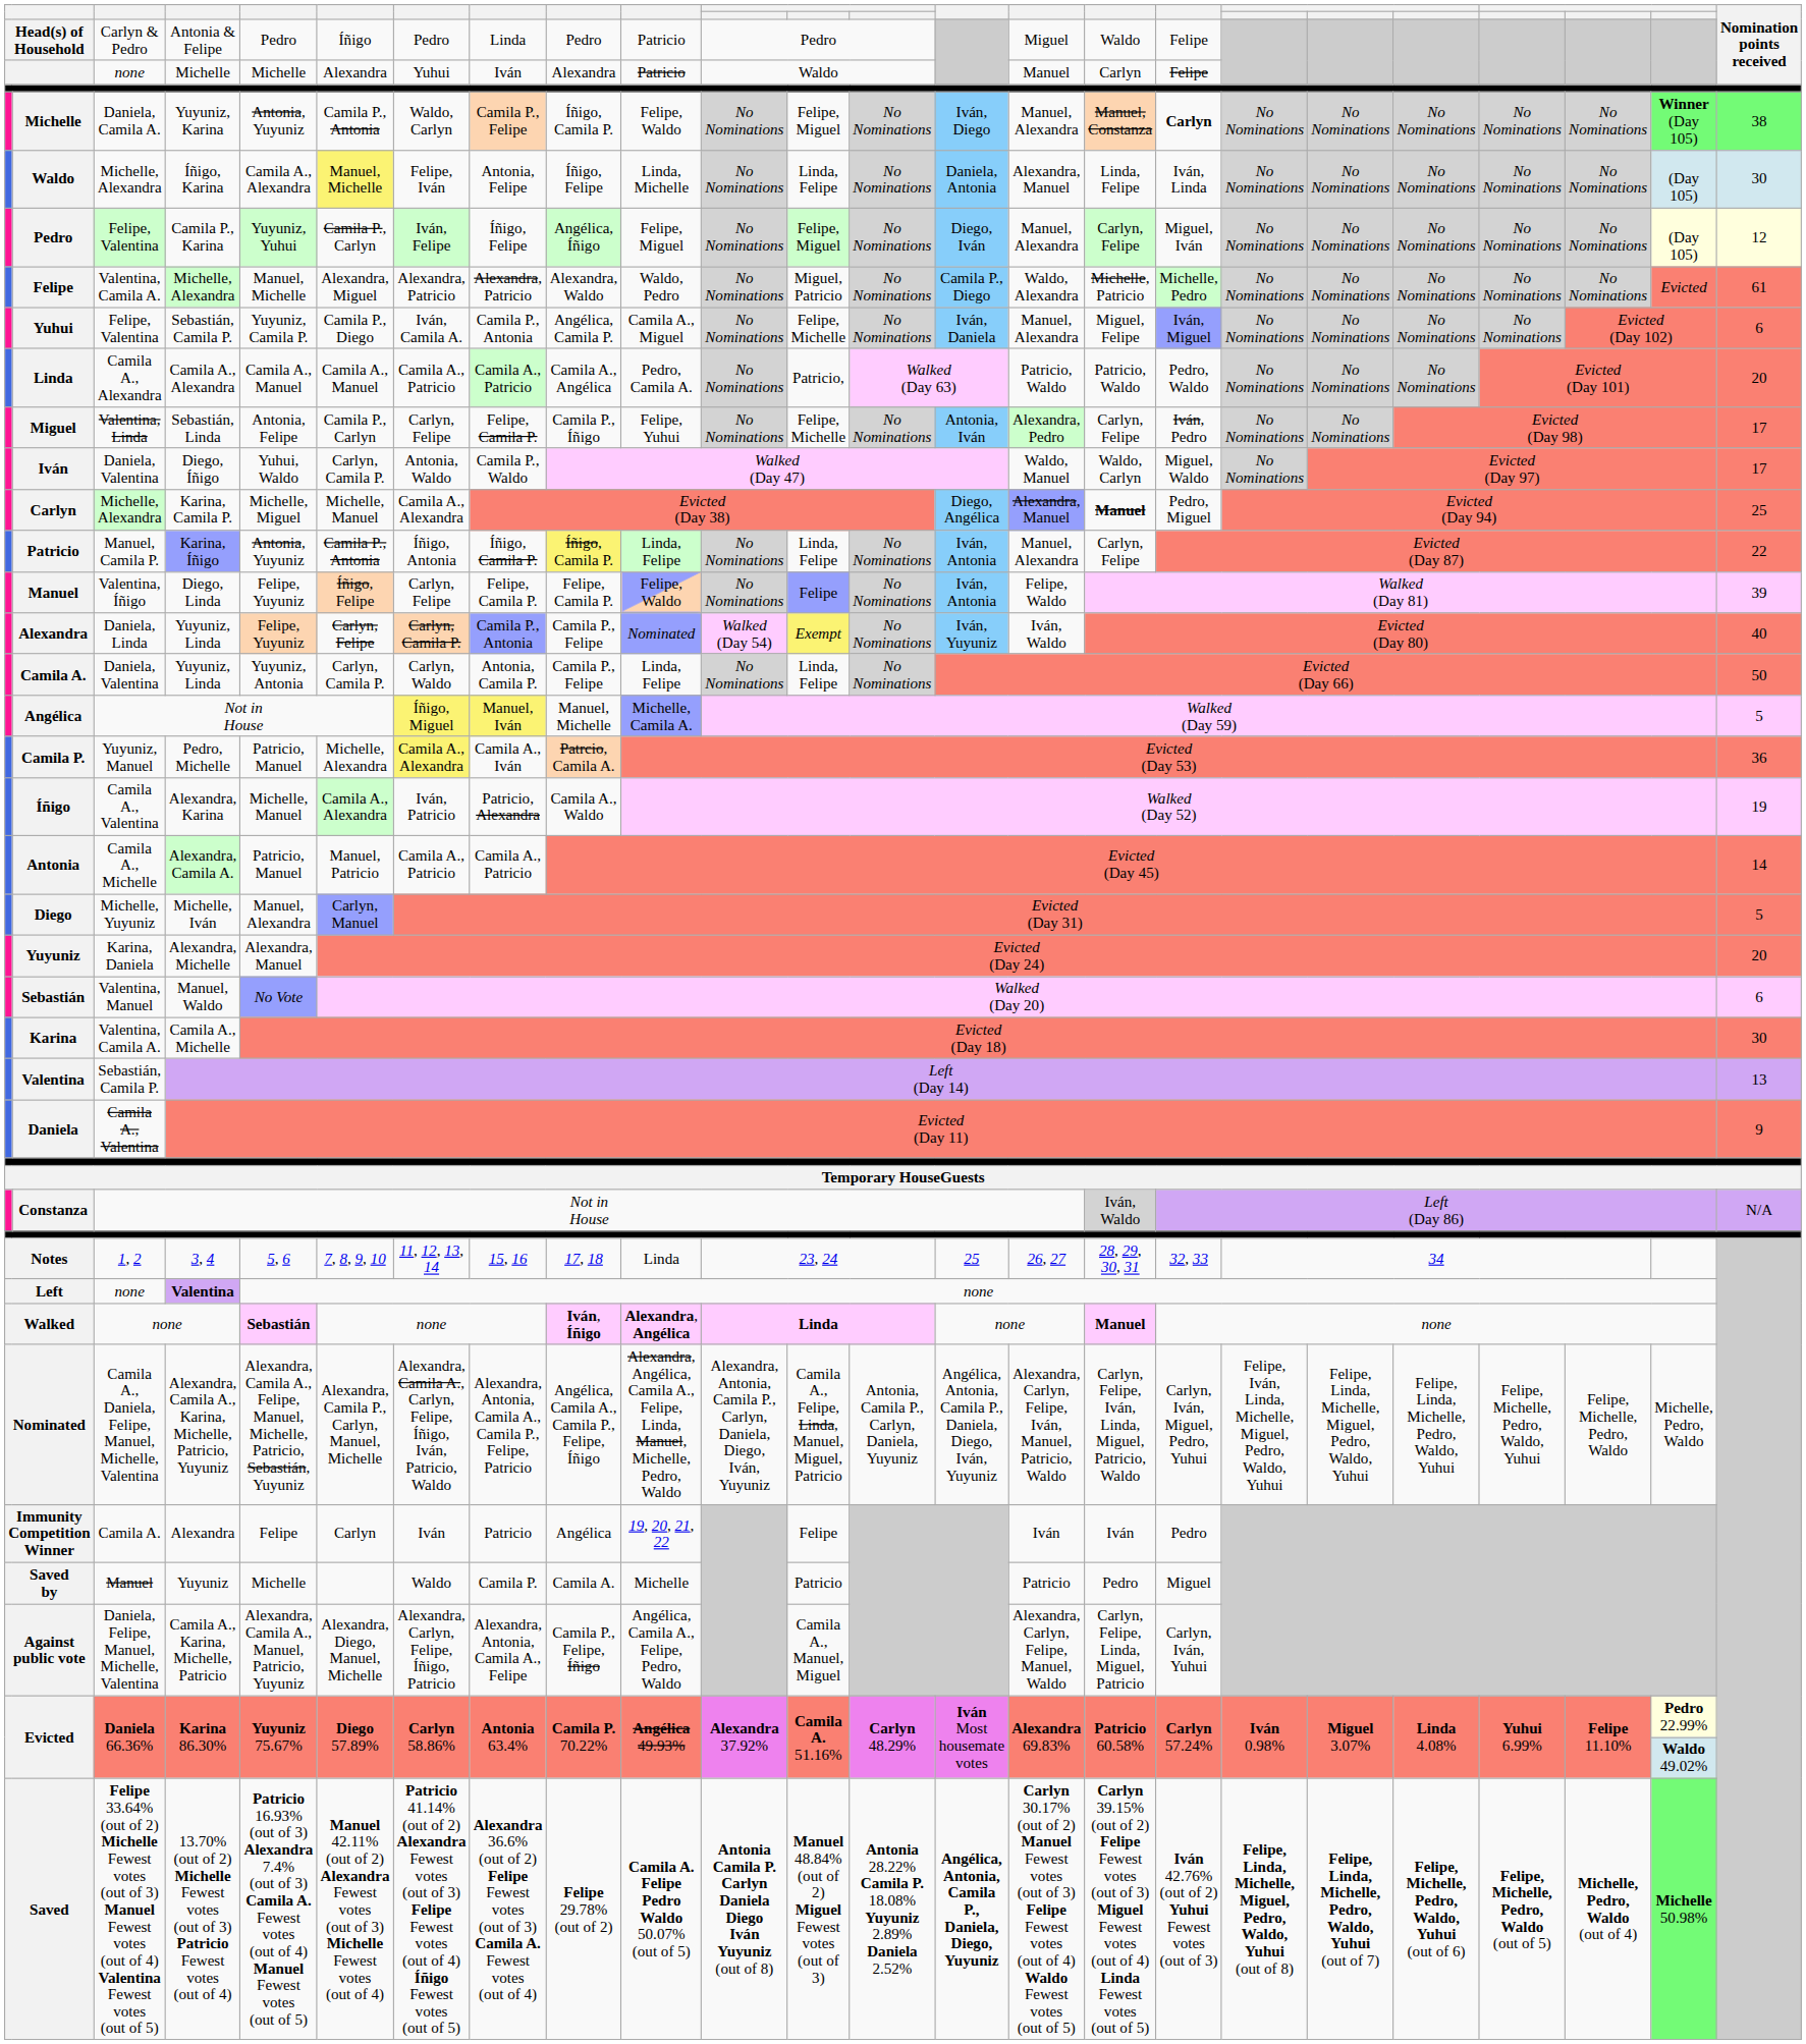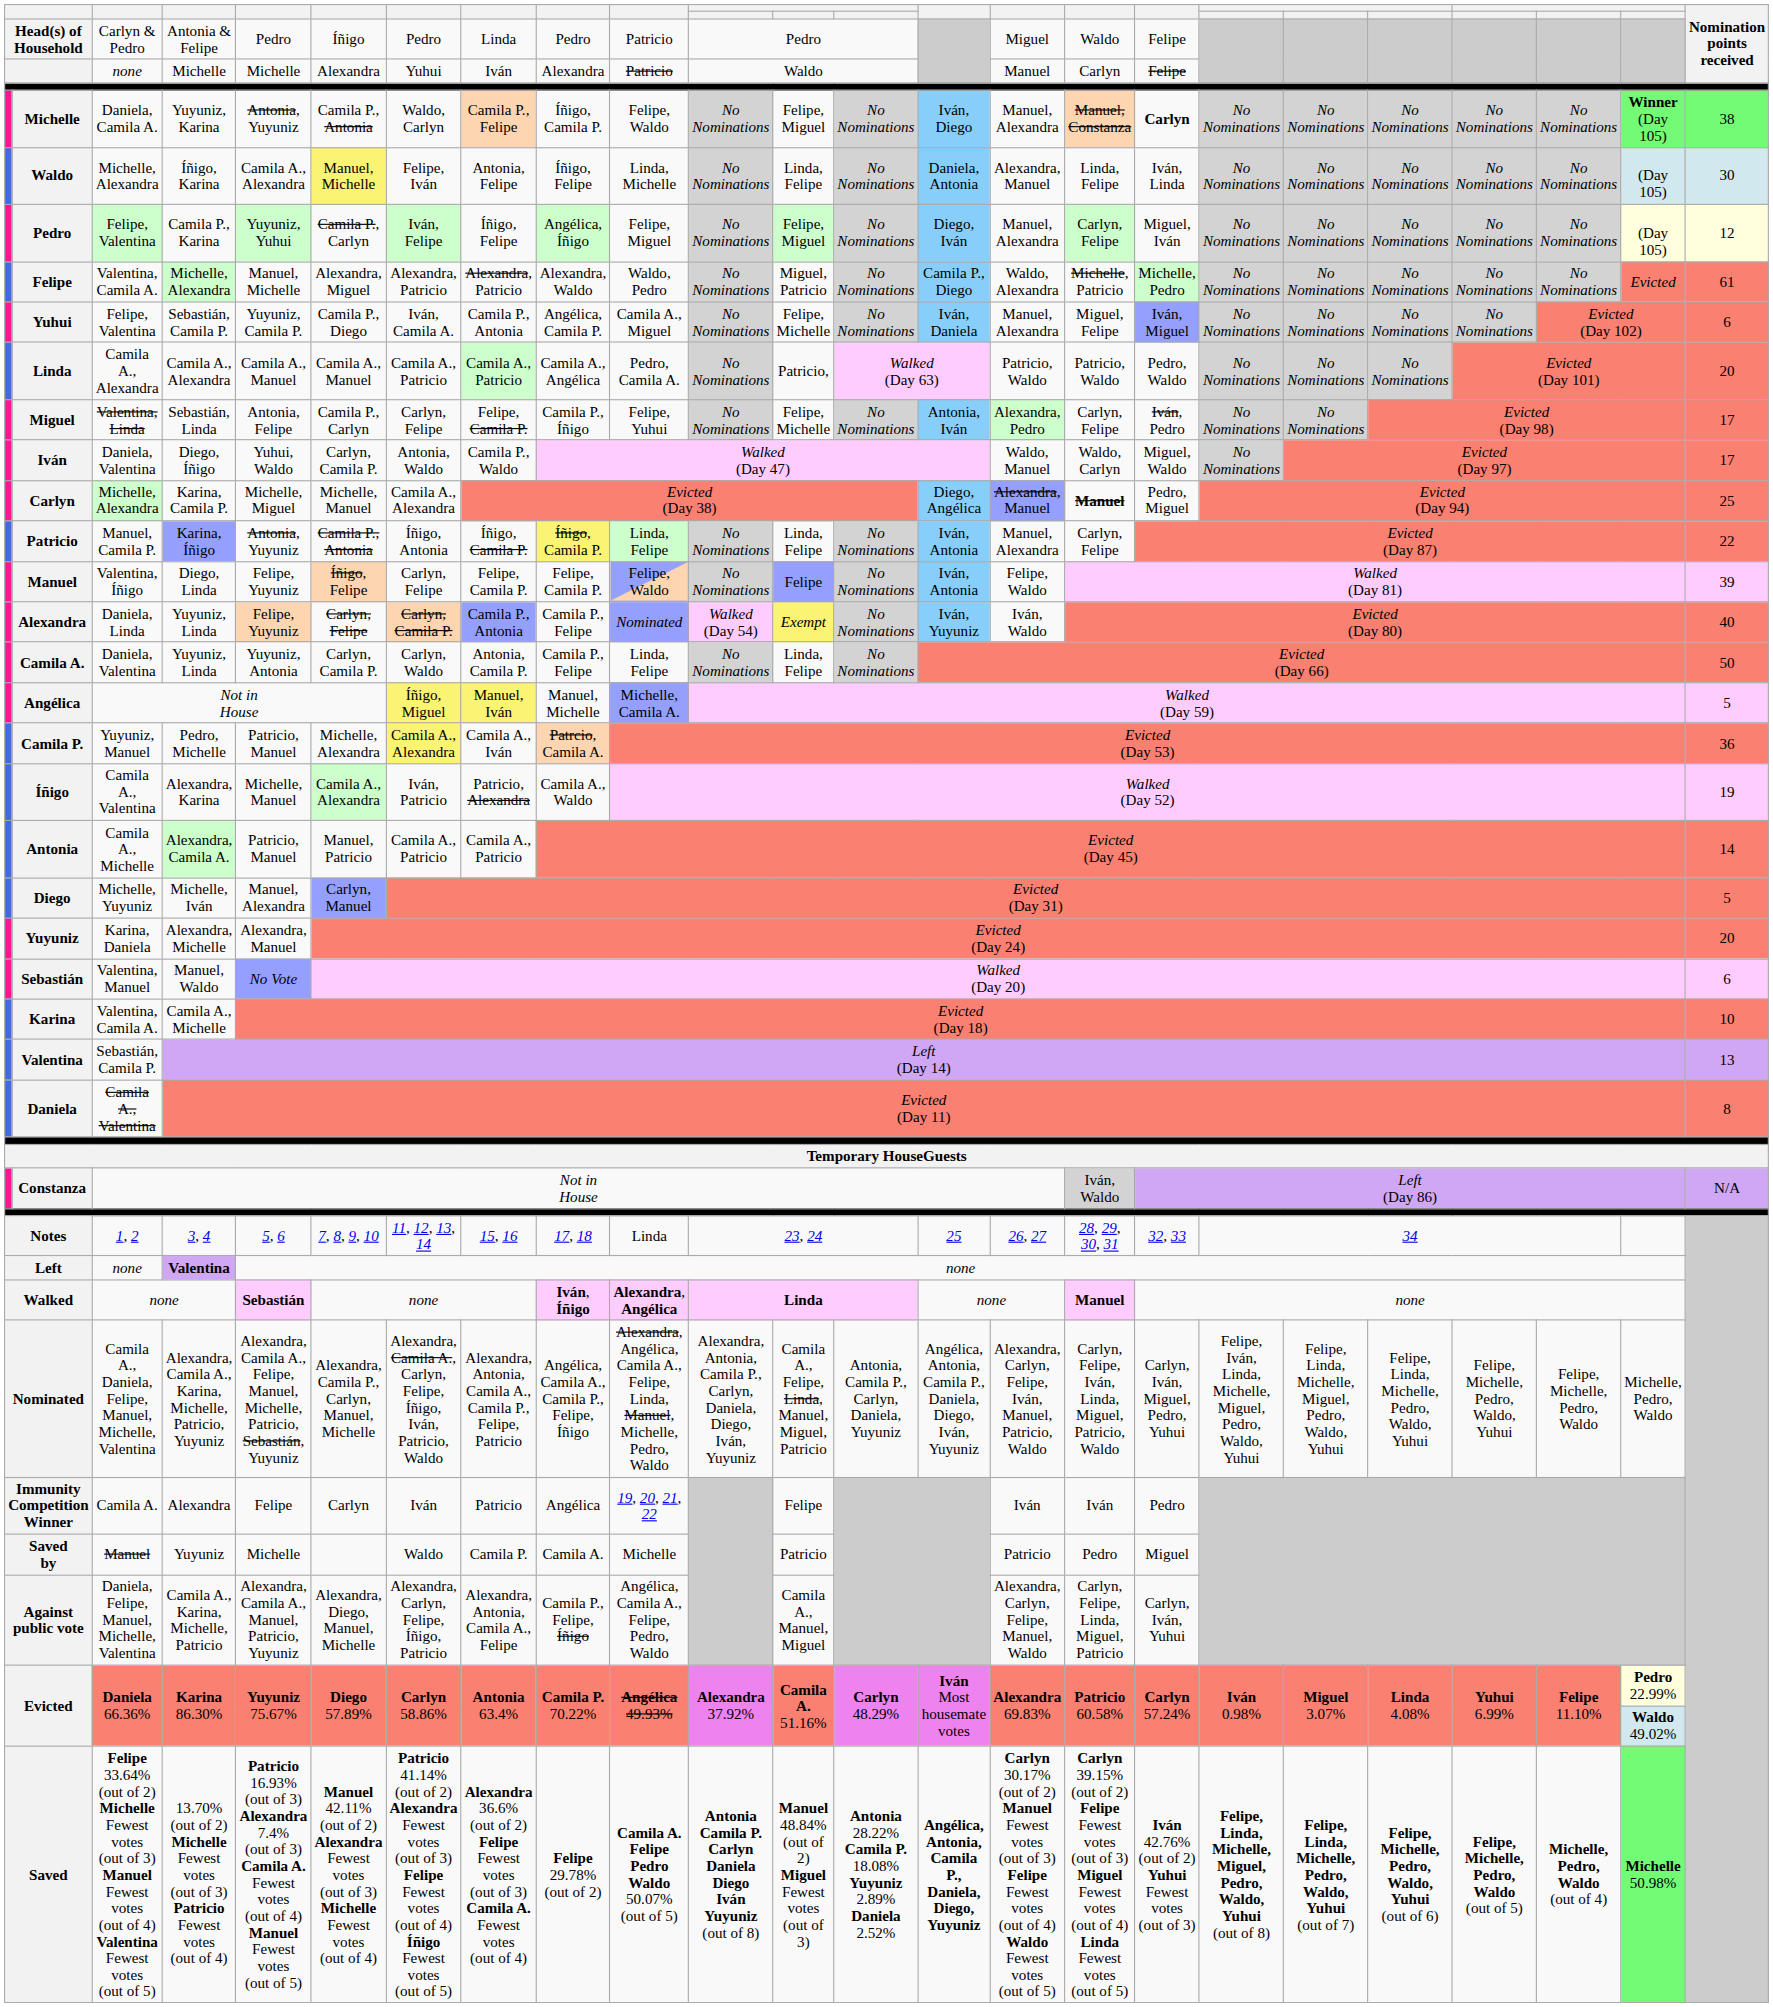Karina | Nomination points received: 30 -> 10
Daniela | Nomination points received: 9 -> 8
